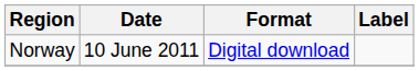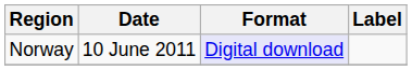Norway | Format: no background -> lavender background
